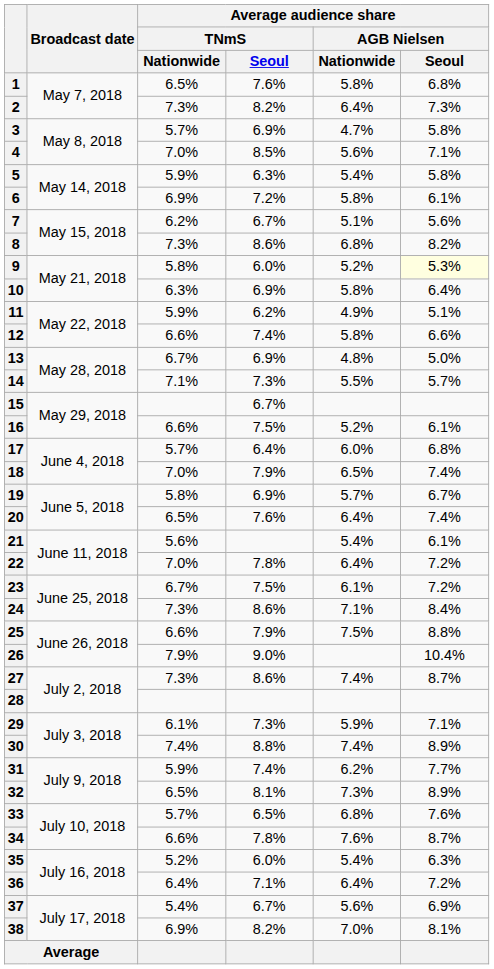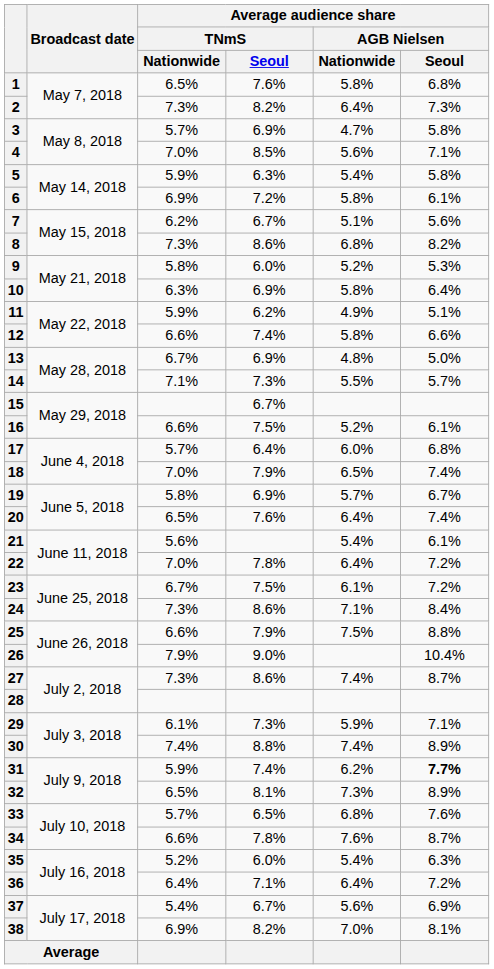9 | Average audience share / AGB Nielsen / Seoul: lightyellow background -> no background
31 | Average audience share / AGB Nielsen / Seoul: normal -> bold
